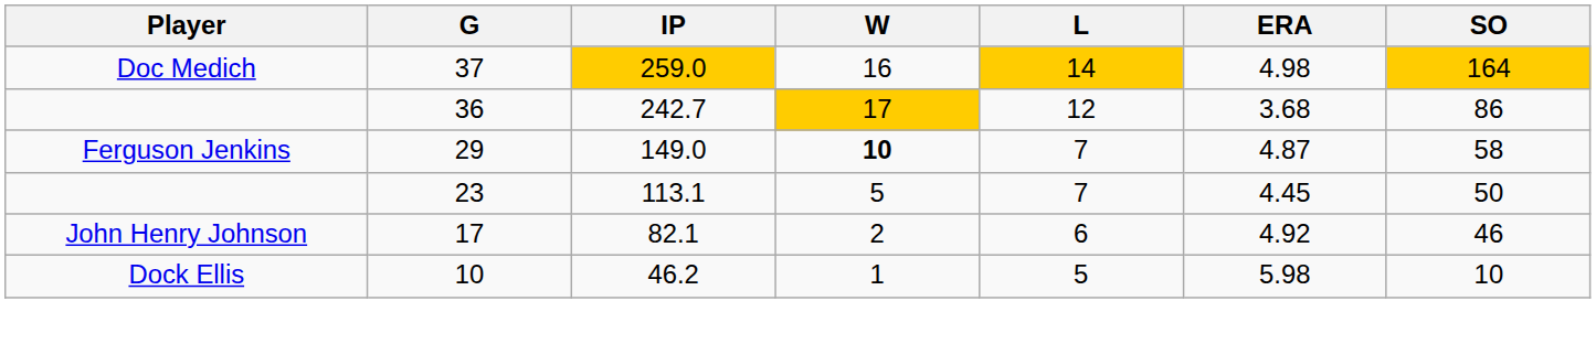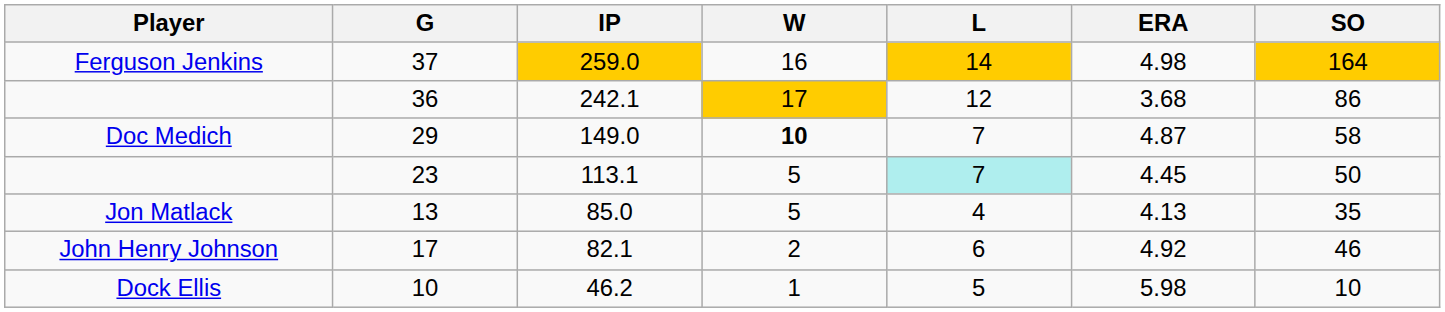37 | Player: Doc Medich -> Ferguson Jenkins
36 | IP: 242.7 -> 242.1
29 | Player: Ferguson Jenkins -> Doc Medich
23 | L: no background -> paleturquoise background
+ row: Jon Matlack | 13 | 85.0 | 5 | 4 | 4.13 | 35
